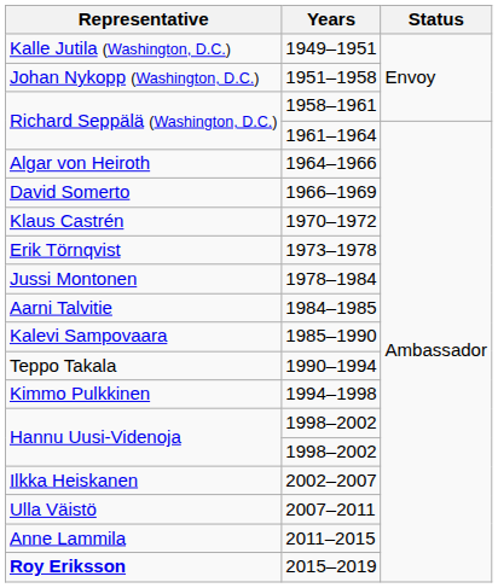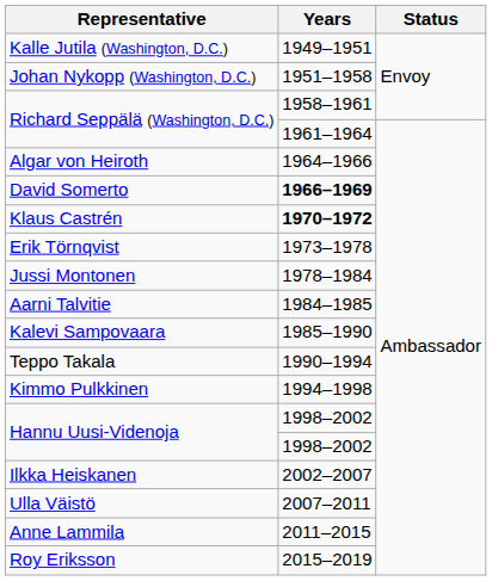1966–1969 | Years: normal -> bold
1970–1972 | Years: normal -> bold
2015–2019 | Representative: bold -> normal
